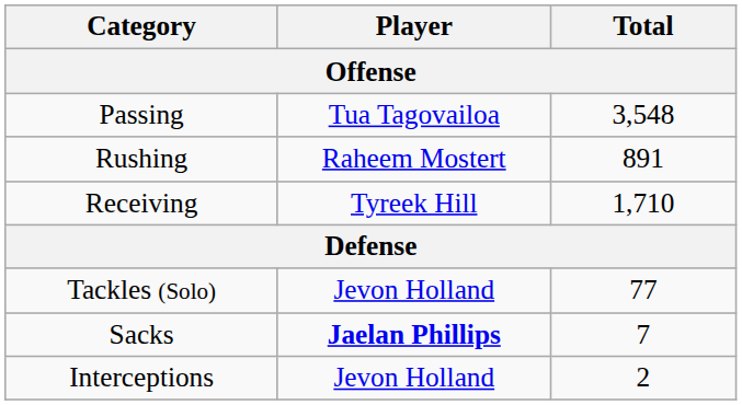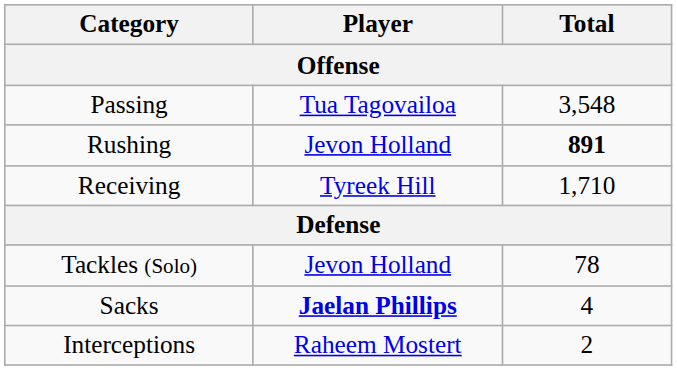Rushing | Player: Raheem Mostert -> Jevon Holland
Rushing | Total: normal -> bold
Tackles (Solo) | Total: 77 -> 78
Sacks | Total: 7 -> 4
Interceptions | Player: Jevon Holland -> Raheem Mostert
